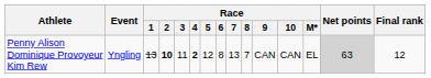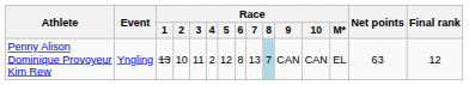Penny Alison Dominique Provoyeur Kim Rew | Race / 2: bold -> normal
Penny Alison Dominique Provoyeur Kim Rew | Race / 4: bold -> normal
Penny Alison Dominique Provoyeur Kim Rew | Race / 8: no background -> lightblue background
Penny Alison Dominique Provoyeur Kim Rew | Net points: lightgrey background -> no background
